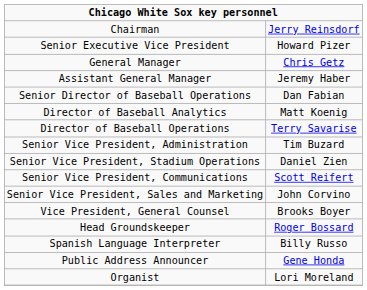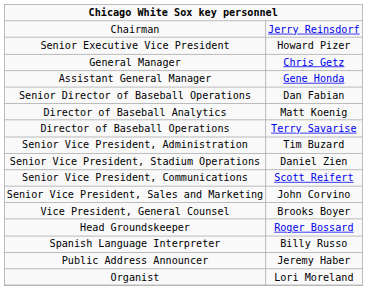Assistant General Manager | column 2: Jeremy Haber -> Gene Honda
Public Address Announcer | column 2: Gene Honda -> Jeremy Haber
